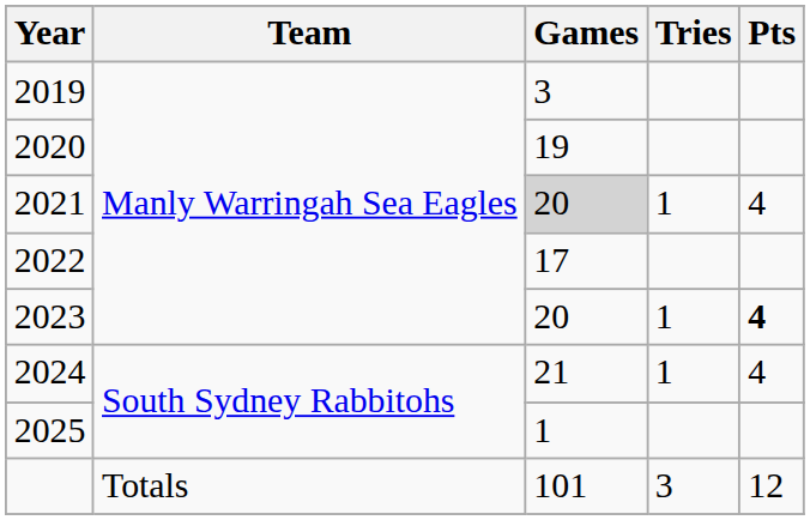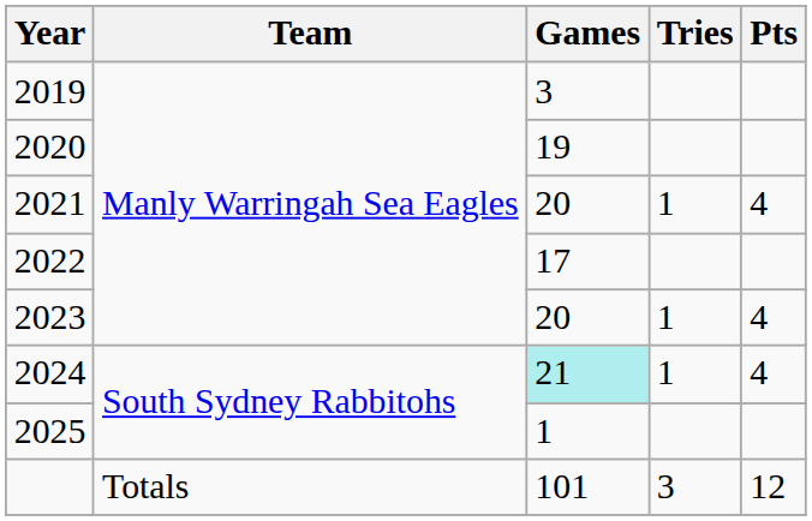2021 | Games: lightgrey background -> no background
2023 | Pts: bold -> normal
2024 | Games: no background -> paleturquoise background
